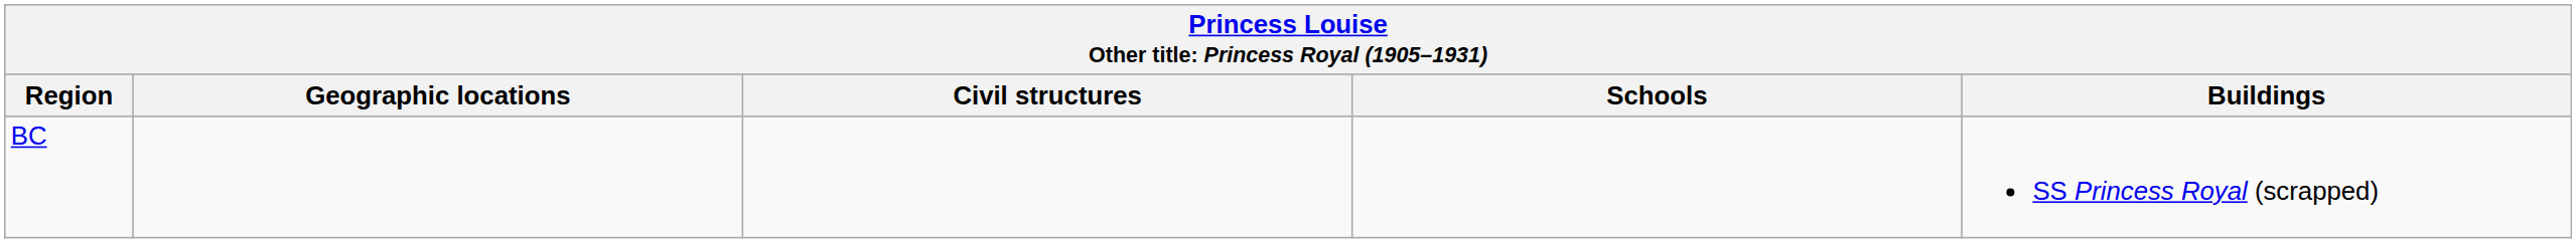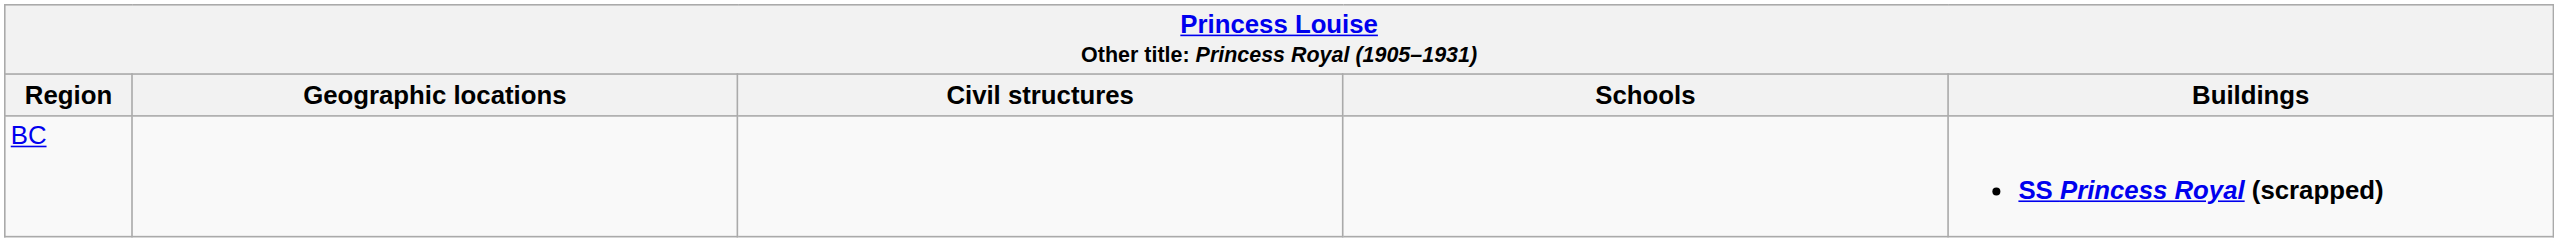BC | Buildings: normal -> bold
